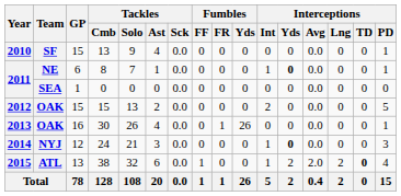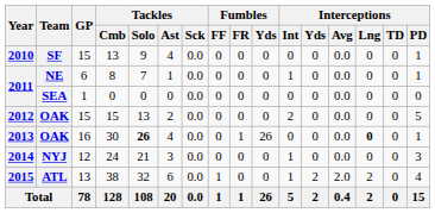8 | Interceptions / Yds: bold -> normal
30 | Tackles / Solo: normal -> bold
30 | Interceptions / Lng: normal -> bold
24 | Interceptions / Yds: bold -> normal
38 | Interceptions / TD: bold -> normal
